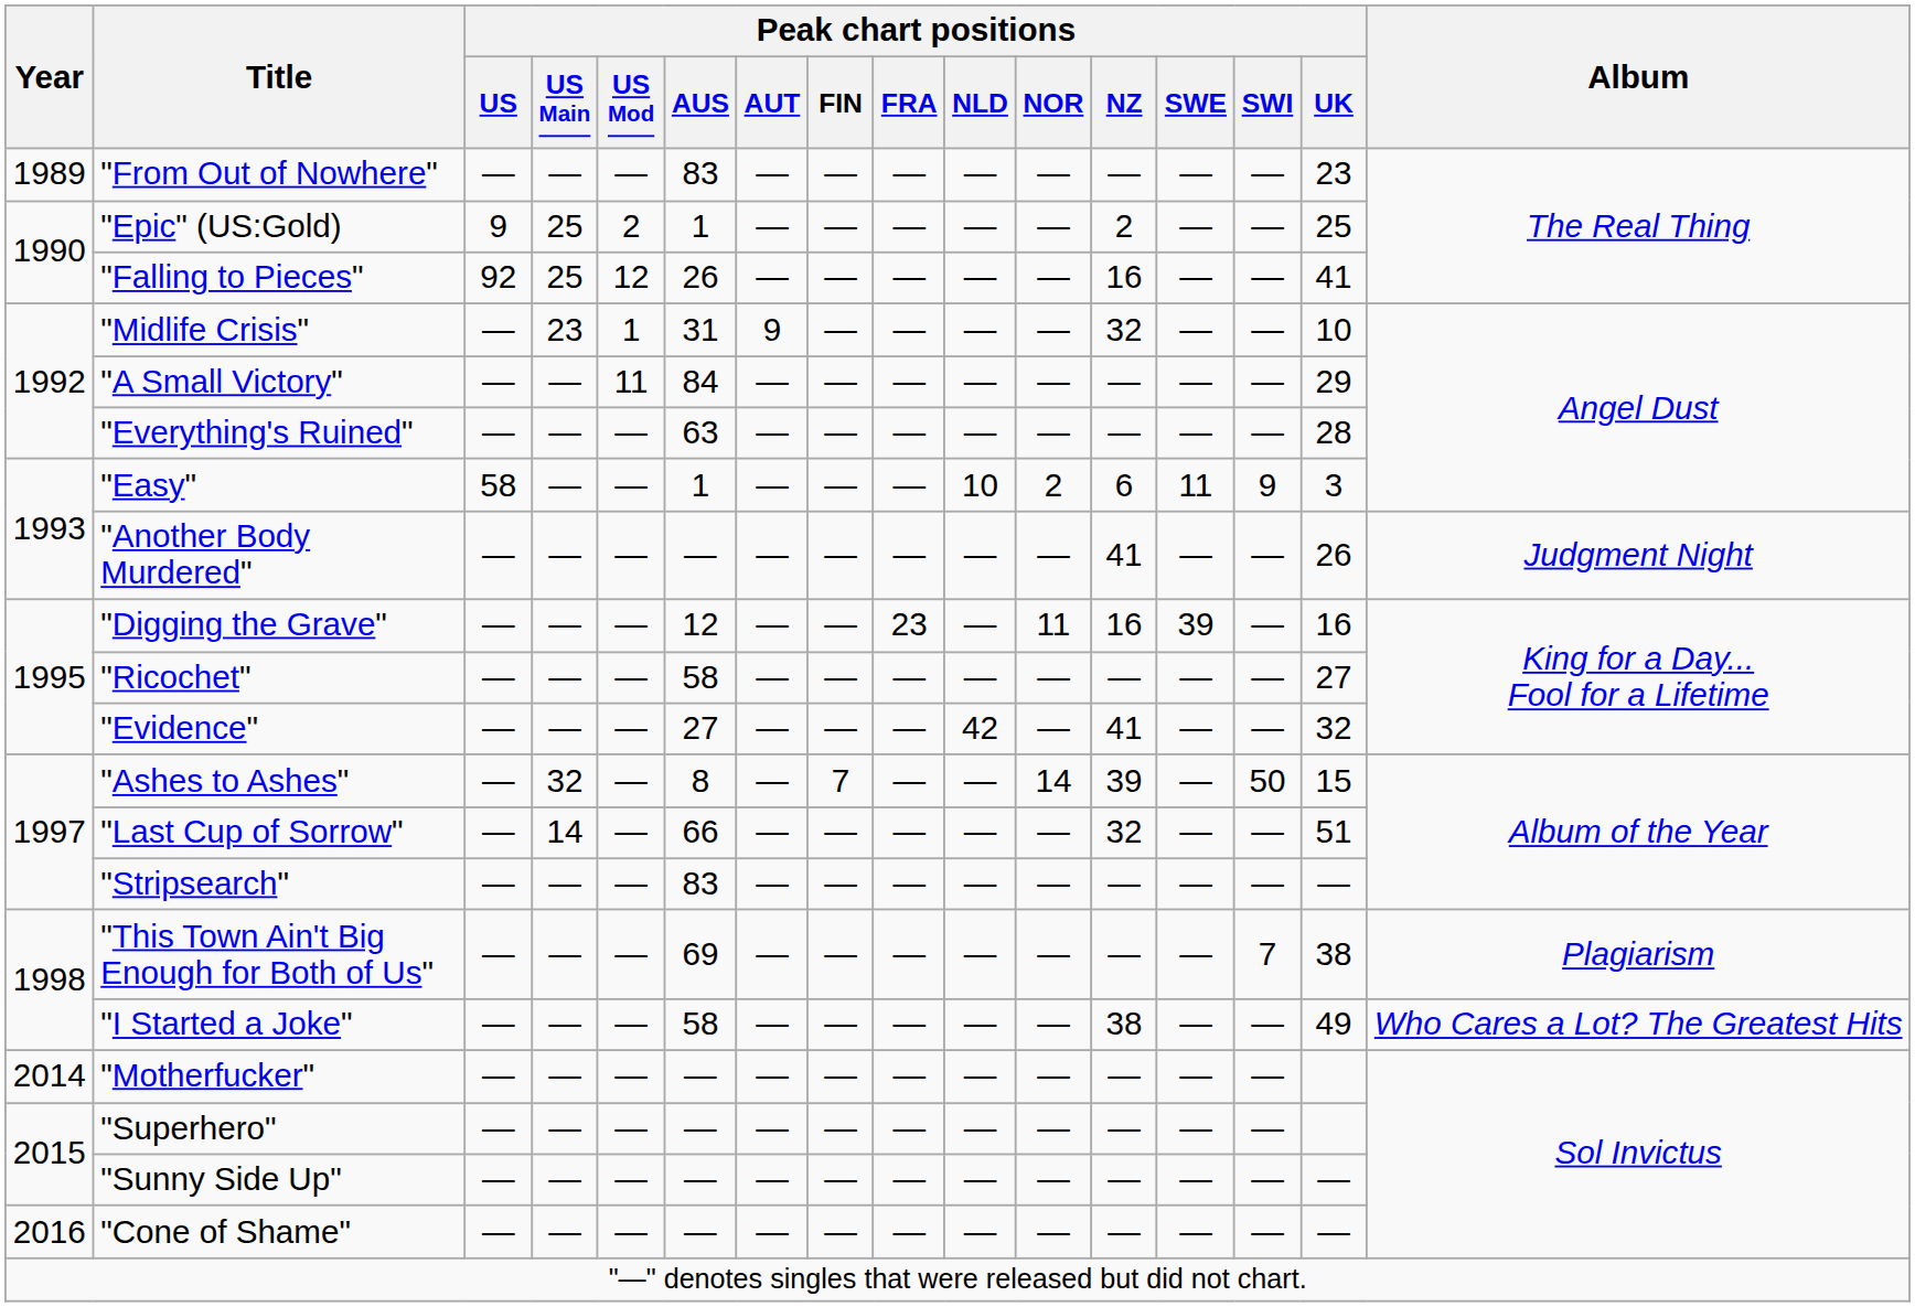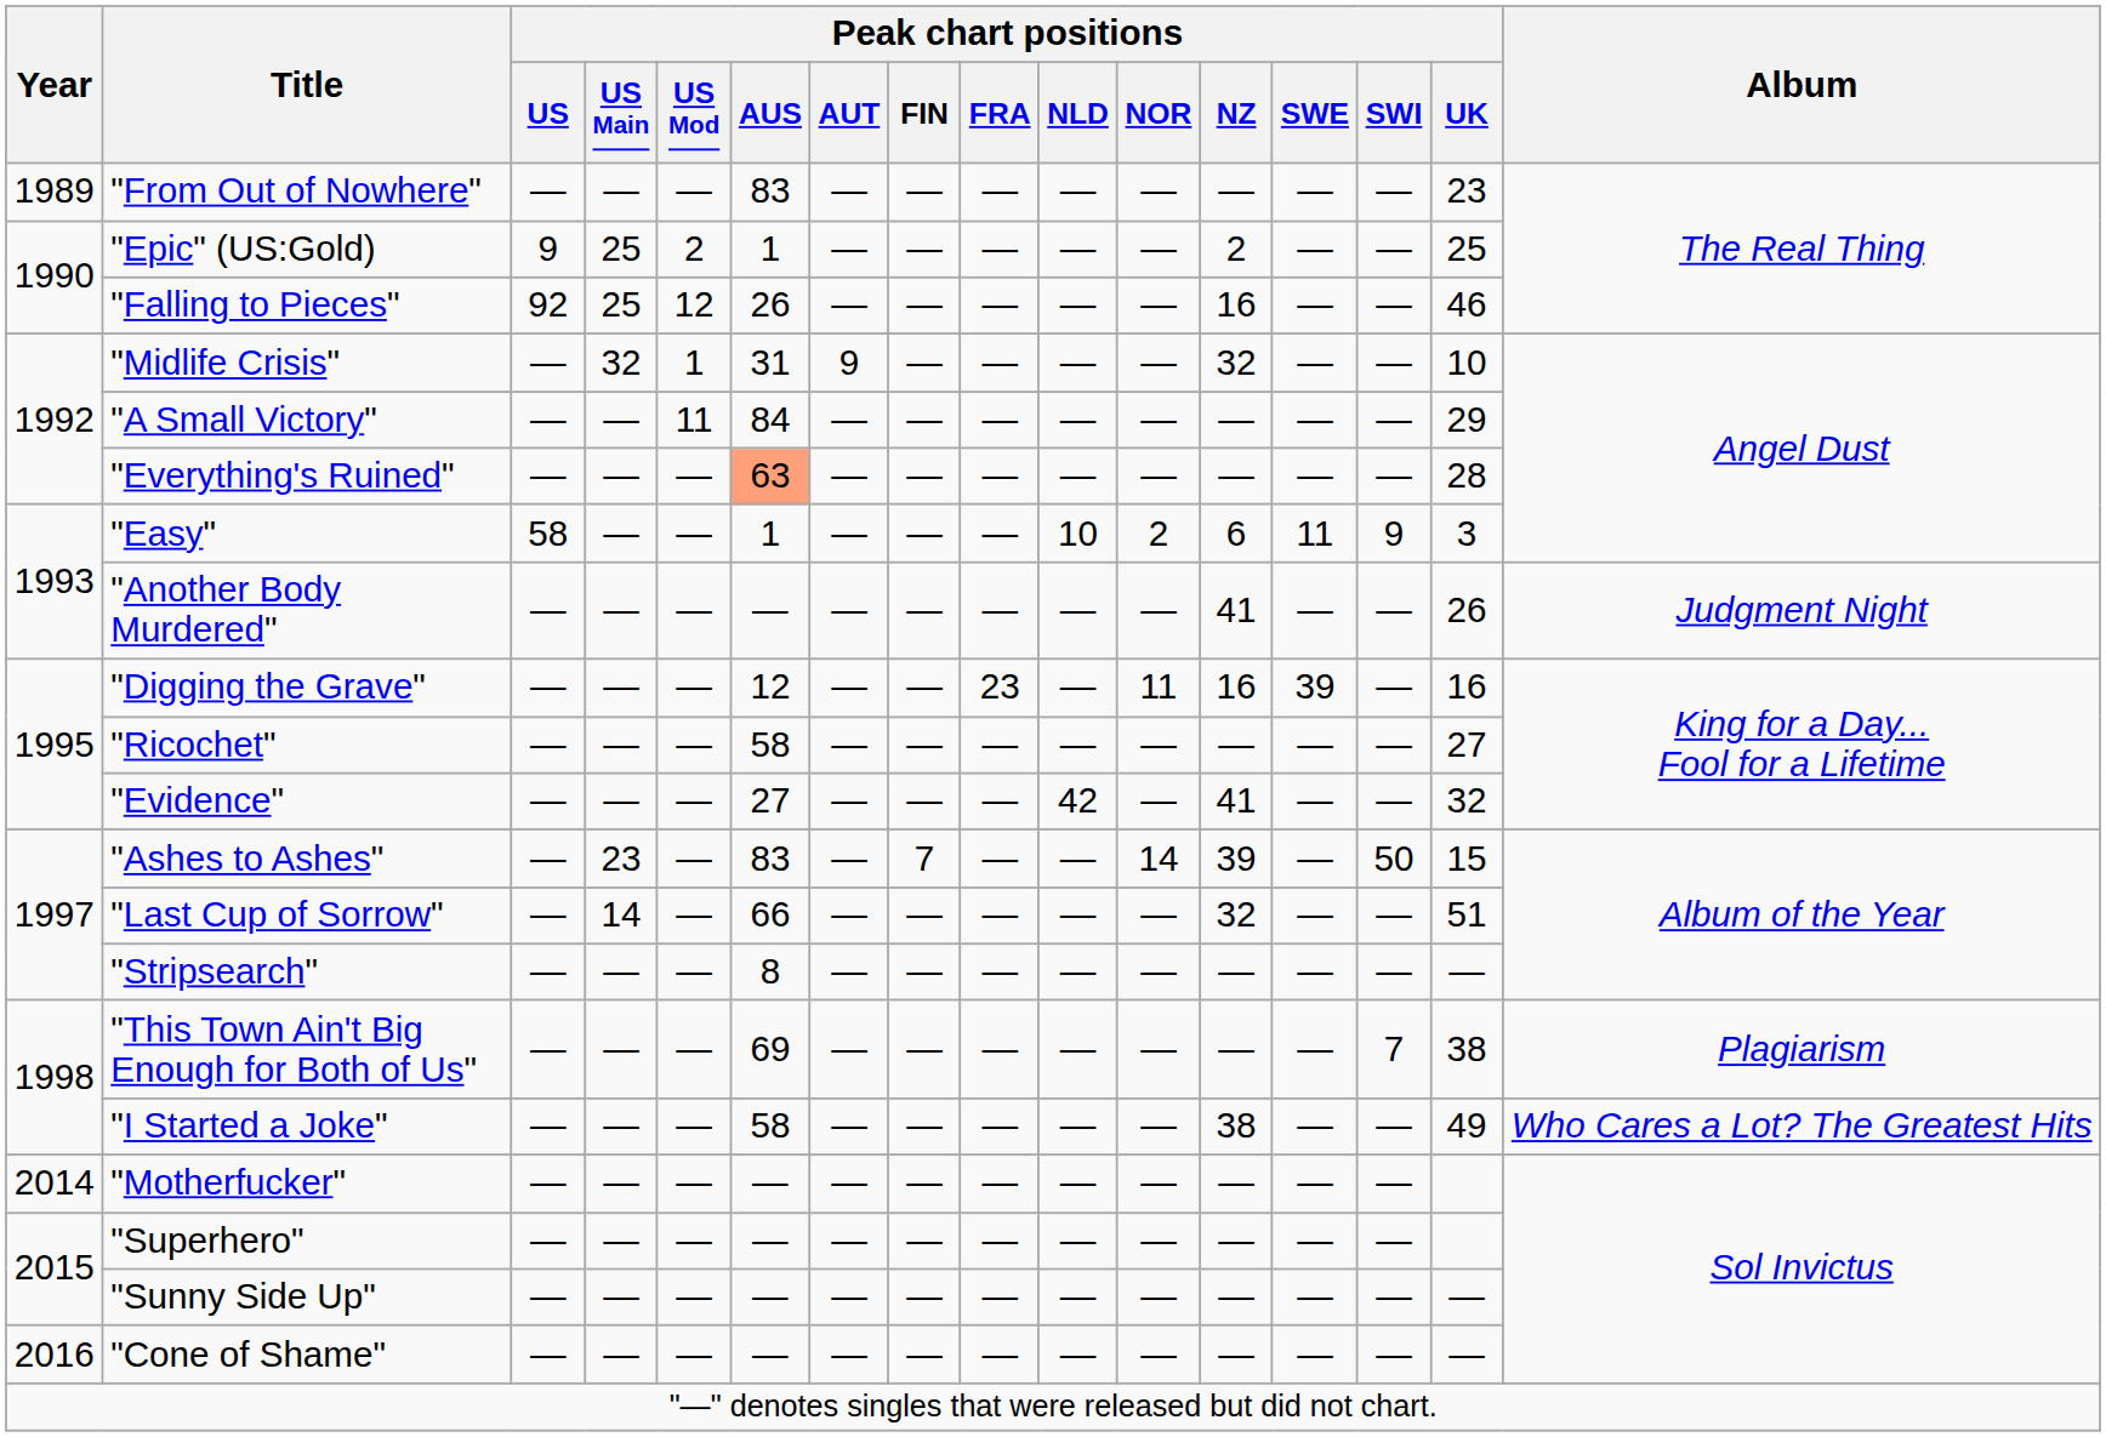"Falling to Pieces" | Peak chart positions / UK: 41 -> 46
"Midlife Crisis" | Peak chart positions / US Main: 23 -> 32
"Everything's Ruined" | Peak chart positions / AUS: no background -> lightsalmon background
"Ashes to Ashes" | Peak chart positions / US Main: 32 -> 23
"Ashes to Ashes" | Peak chart positions / AUS: 8 -> 83
"Stripsearch" | Peak chart positions / AUS: 83 -> 8
